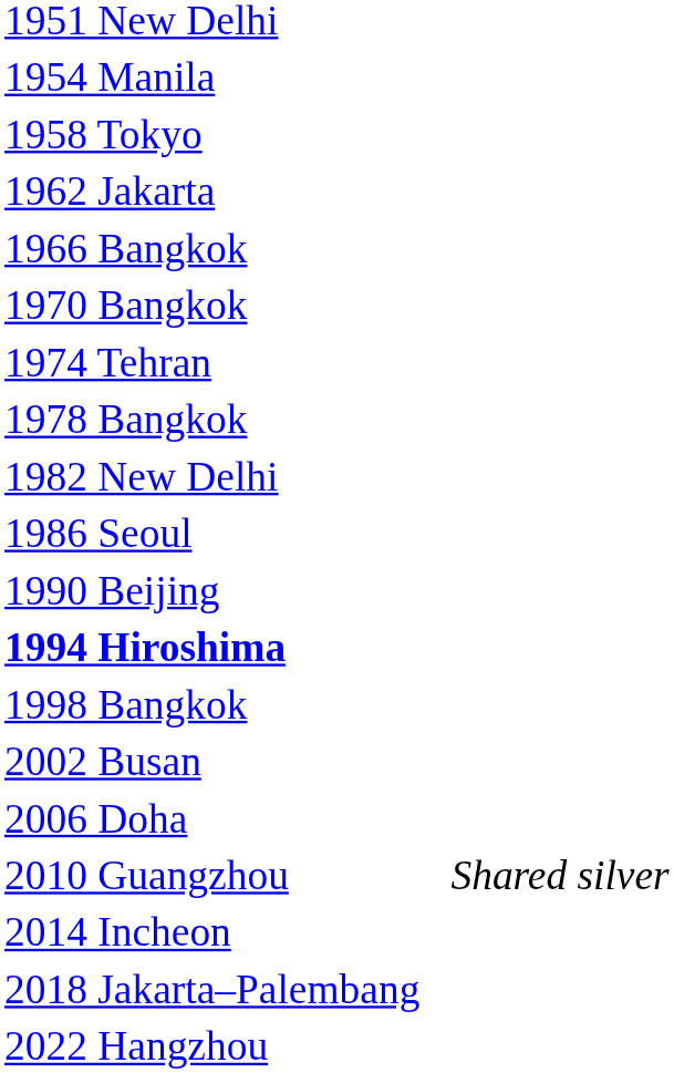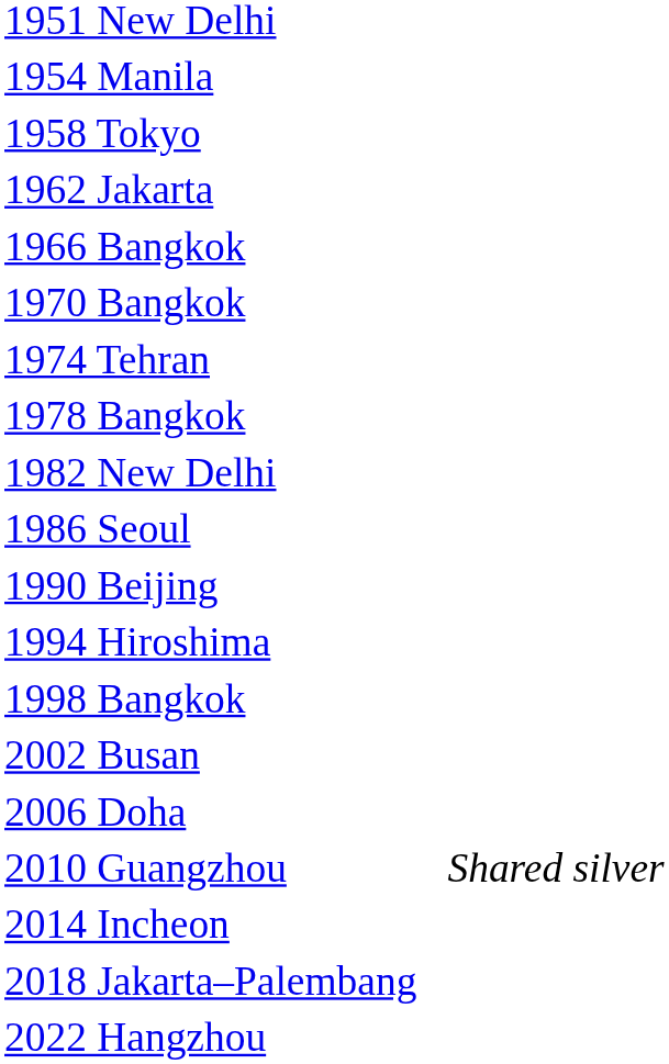1994 Hiroshima | column 1: bold -> normal
